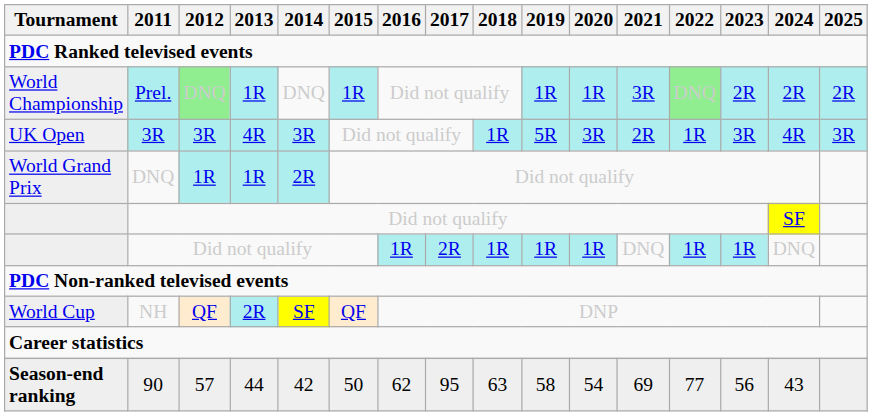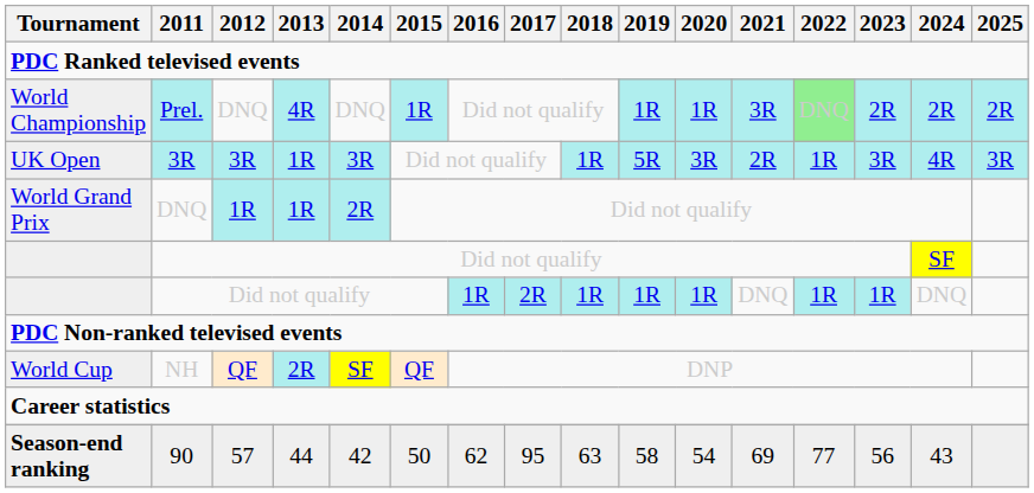World Championship | 2012: lightgreen background -> no background
World Championship | 2013: 1R -> 4R
UK Open | 2013: 4R -> 1R
